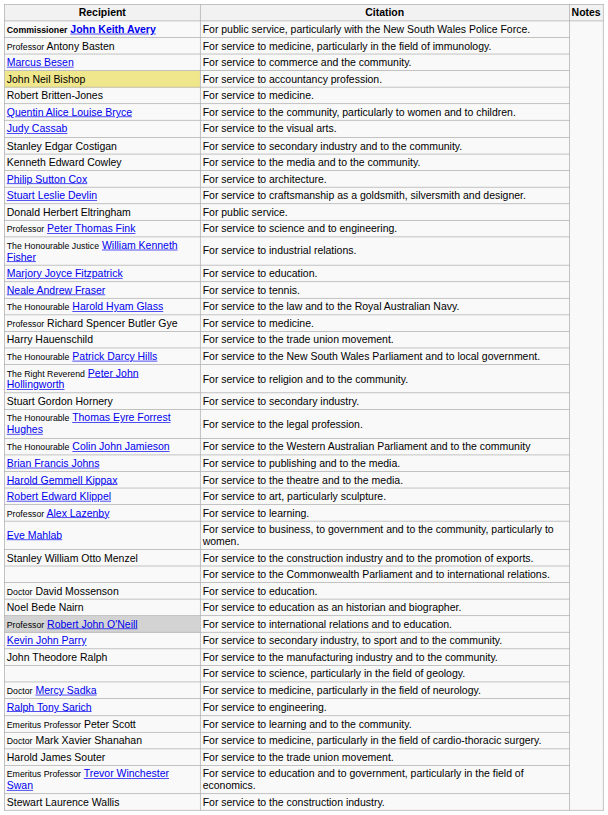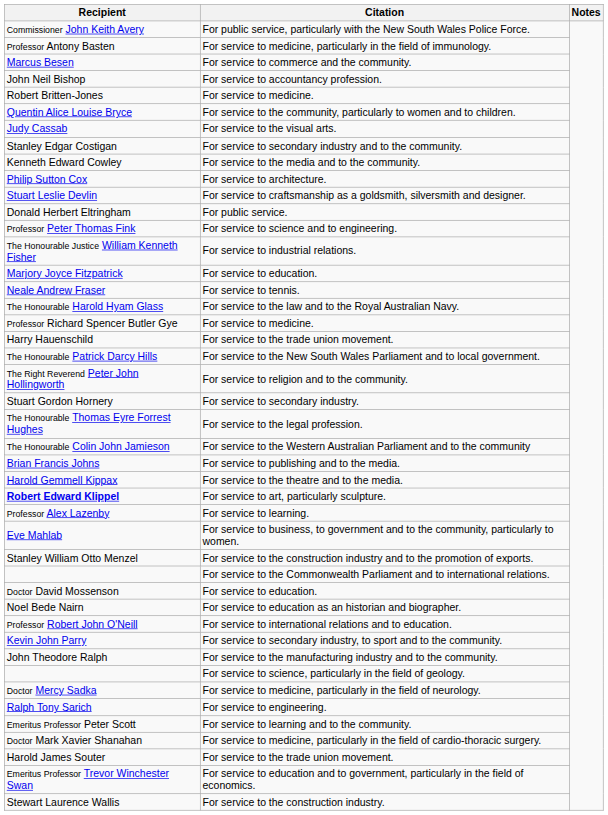Commissioner John Keith Avery | Recipient: bold -> normal
John Neil Bishop | Recipient: khaki background -> no background
Robert Edward Klippel | Recipient: normal -> bold
Professor Robert John O'Neill | Recipient: lightgrey background -> no background
